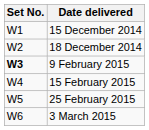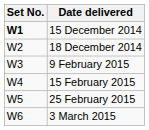15 December 2014 | Set No.: normal -> bold
9 February 2015 | Set No.: bold -> normal
